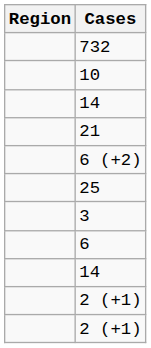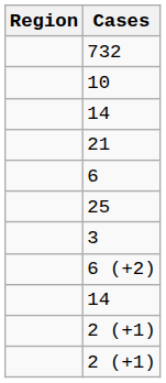row 6 | Cases: 6 (+2) -> 6
row 9 | Cases: 6 -> 6 (+2)
